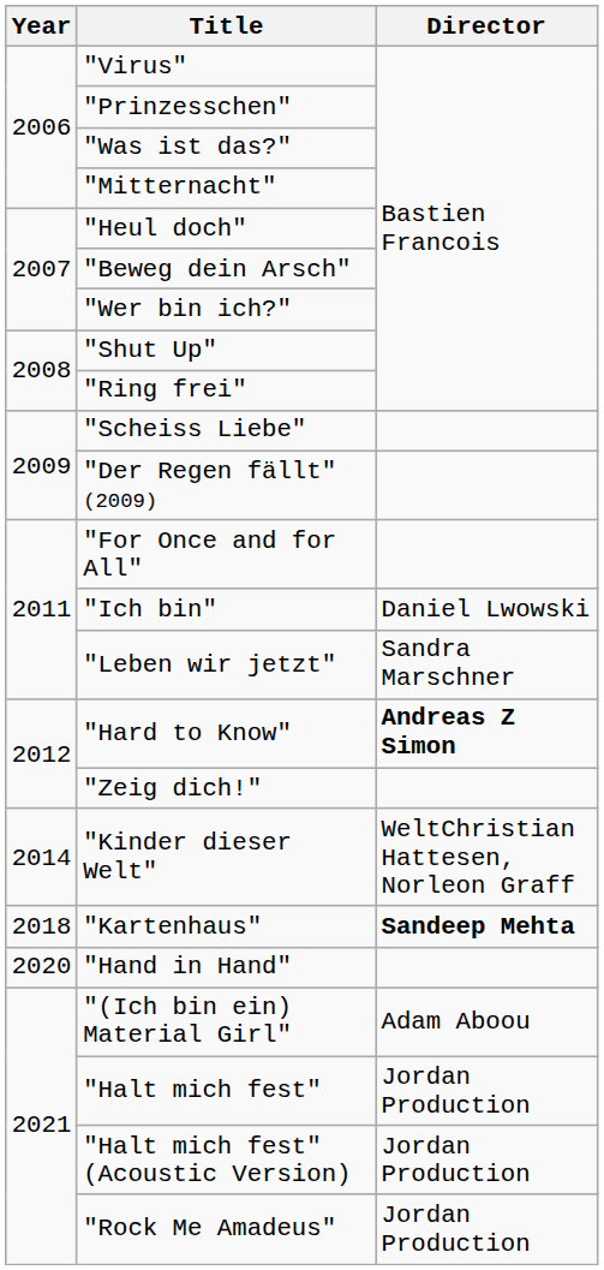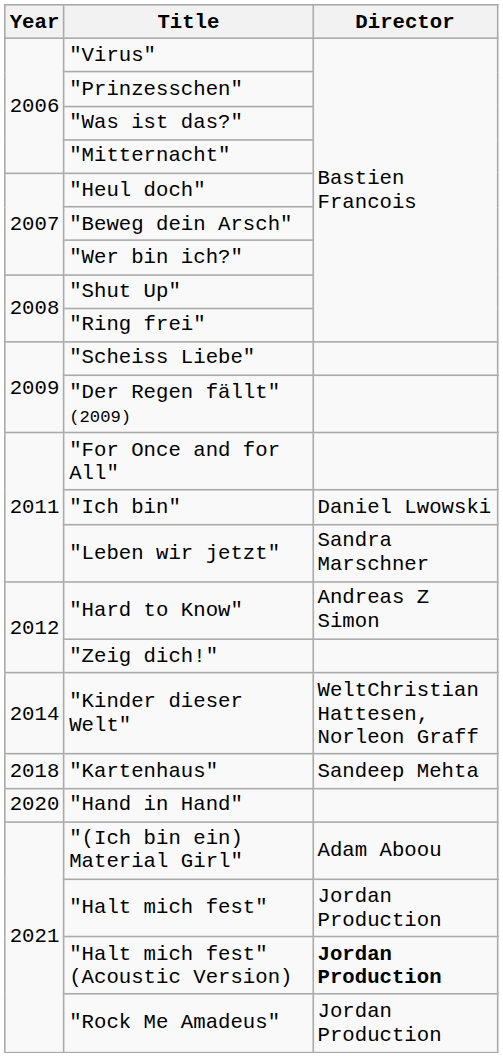"Hard to Know" | Director: bold -> normal
"Kartenhaus" | Director: bold -> normal
"Halt mich fest" (Acoustic Version) | Director: normal -> bold
